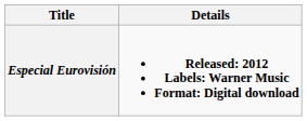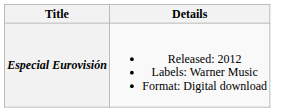Especial Eurovisión | Details: bold -> normal
